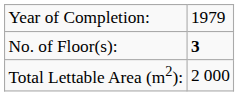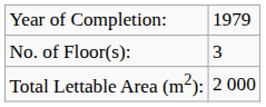No. of Floor(s): | column 2: bold -> normal
